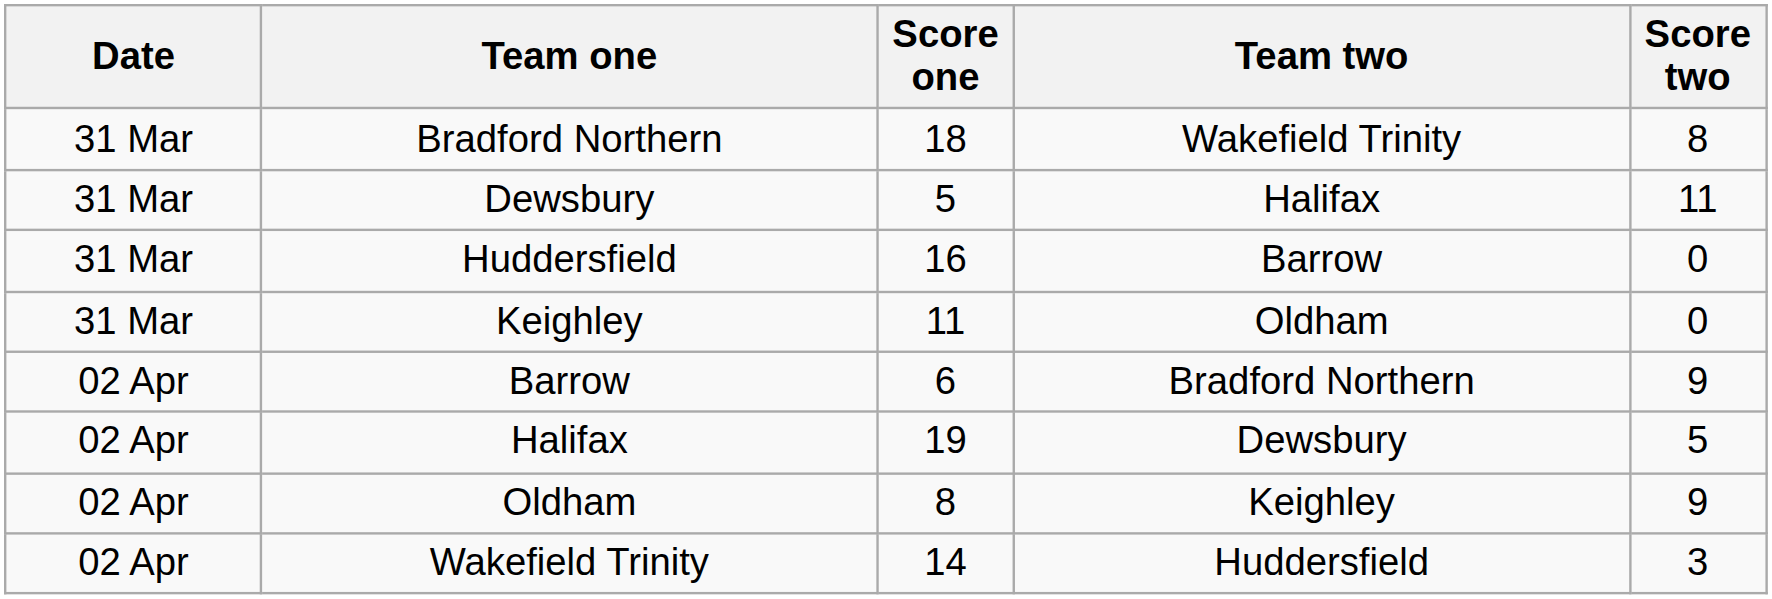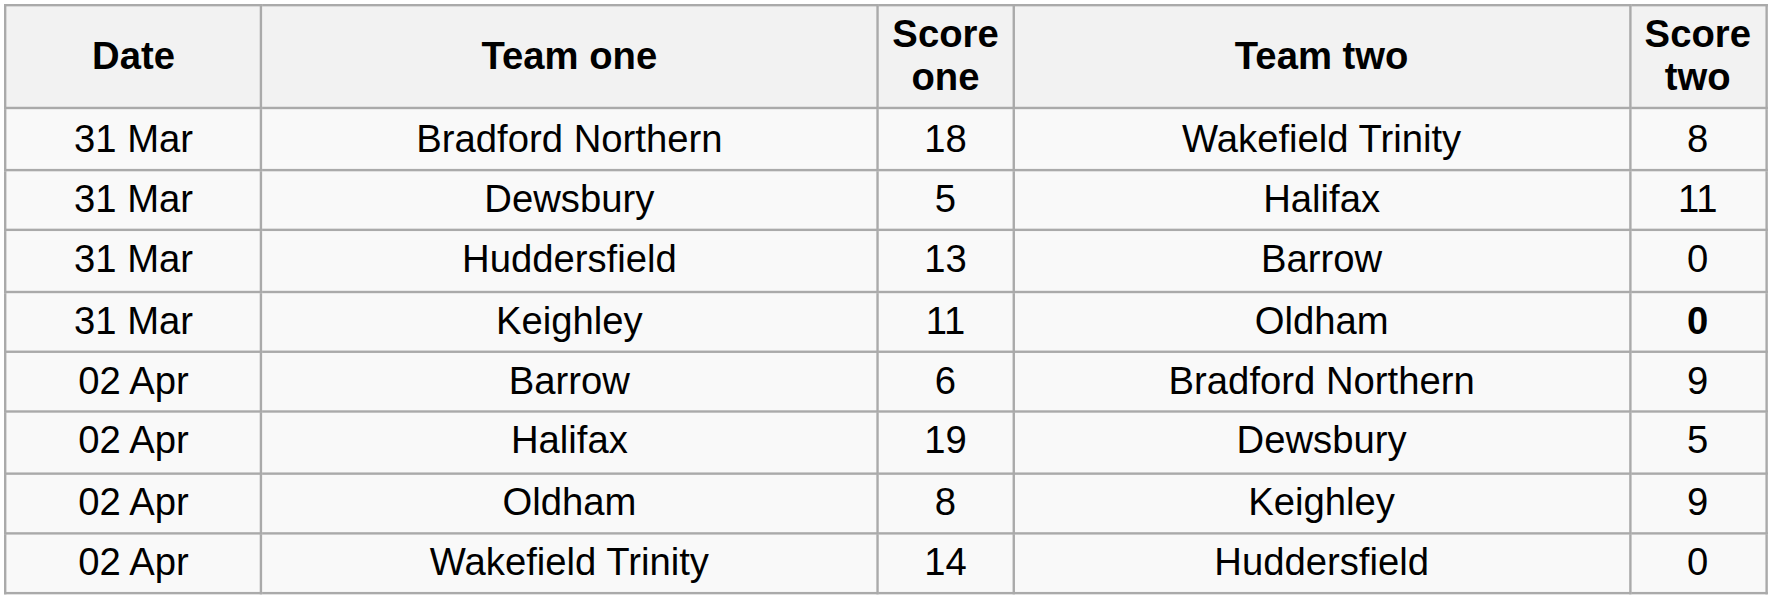row 4 | Score one: 16 -> 13
row 5 | Score two: normal -> bold
row 9 | Score two: 3 -> 0
